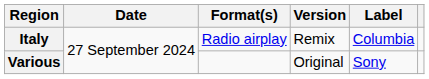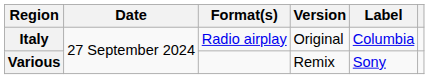Italy | Version: Remix -> Original
Various | Version: Original -> Remix
